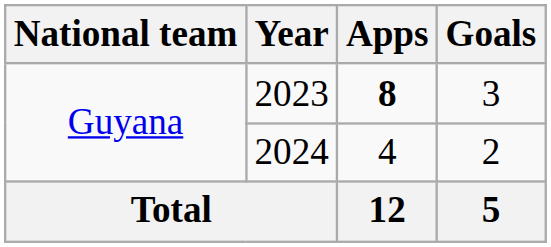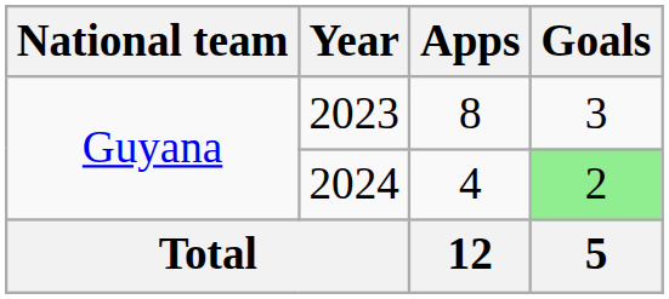2023 | Apps: bold -> normal
2024 | Goals: no background -> lightgreen background
